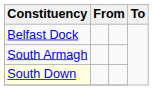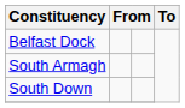South Down | Constituency: lightyellow background -> no background
